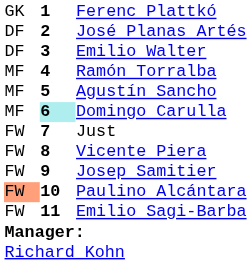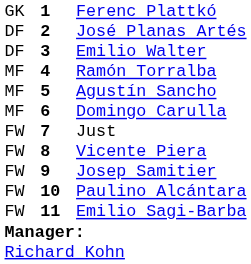Domingo Carulla | column 2: paleturquoise background -> no background
Paulino Alcántara | column 1: lightsalmon background -> no background
